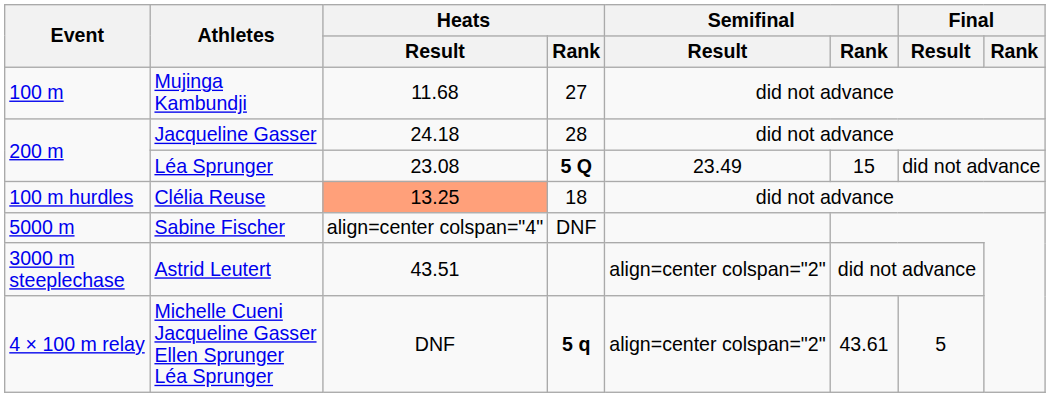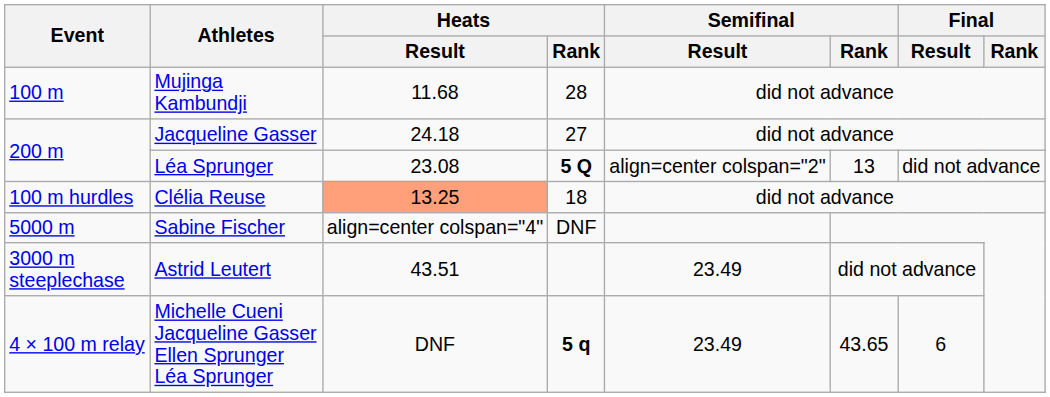Mujinga Kambundji | Heats / Rank: 27 -> 28
Jacqueline Gasser | Heats / Rank: 28 -> 27
Léa Sprunger | Semifinal / Result: 23.49 -> align=center colspan="2"
Léa Sprunger | Semifinal / Rank: 15 -> 13
Astrid Leutert | Semifinal / Result: align=center colspan="2" -> 23.49
Michelle Cueni Jacqueline Gasser Ellen Sprunger Léa Sprunger | Semifinal / Result: align=center colspan="2" -> 23.49
Michelle Cueni Jacqueline Gasser Ellen Sprunger Léa Sprunger | Semifinal / Rank: 43.61 -> 43.65
Michelle Cueni Jacqueline Gasser Ellen Sprunger Léa Sprunger | Final / Result: 5 -> 6
